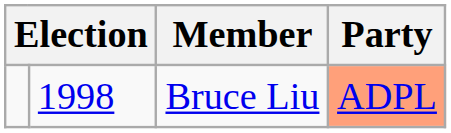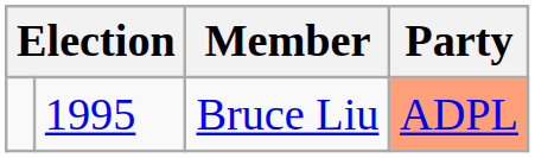Bruce Liu | column 2: 1998 -> 1995
